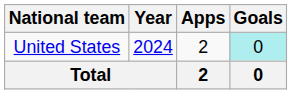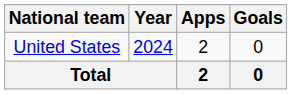United States | Goals: paleturquoise background -> no background
